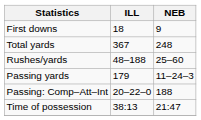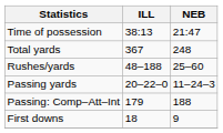rows swapped: First downs <-> Time of possession
Passing yards | ILL: 179 -> 20–22–0
Passing: Comp–Att–Int | ILL: 20–22–0 -> 179
